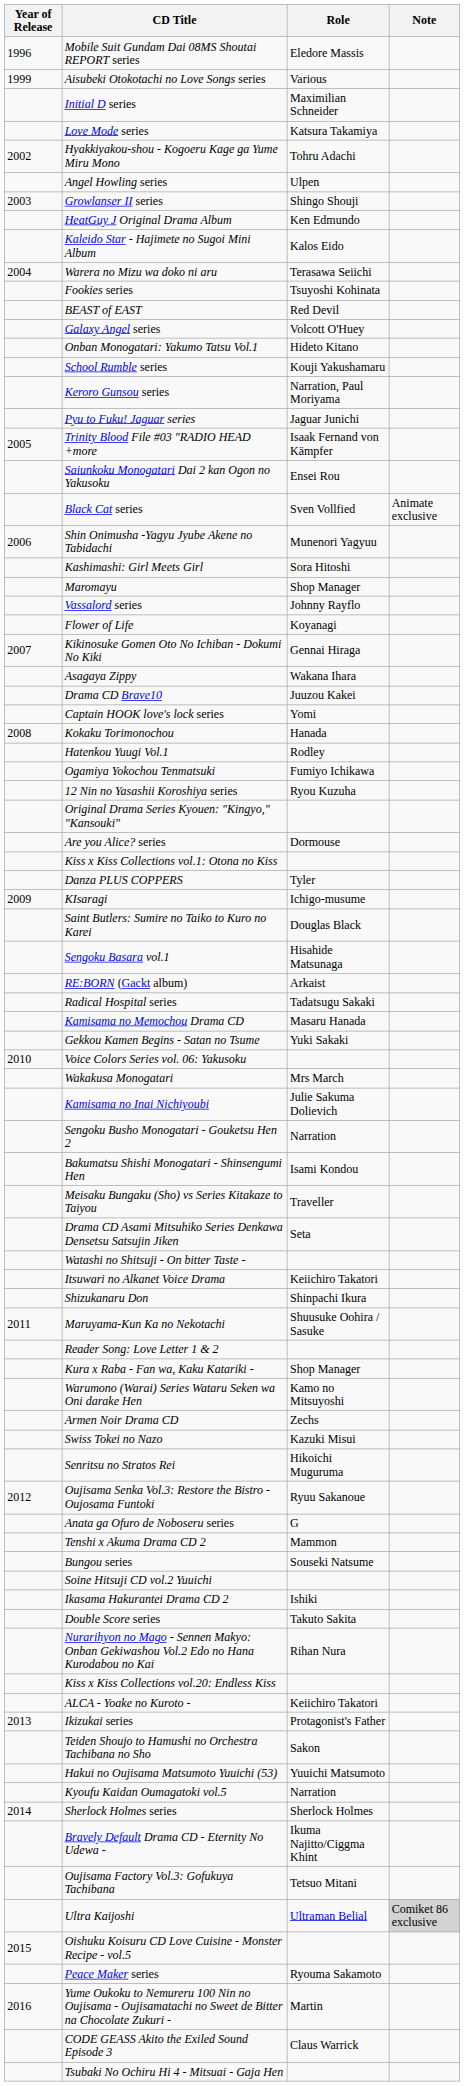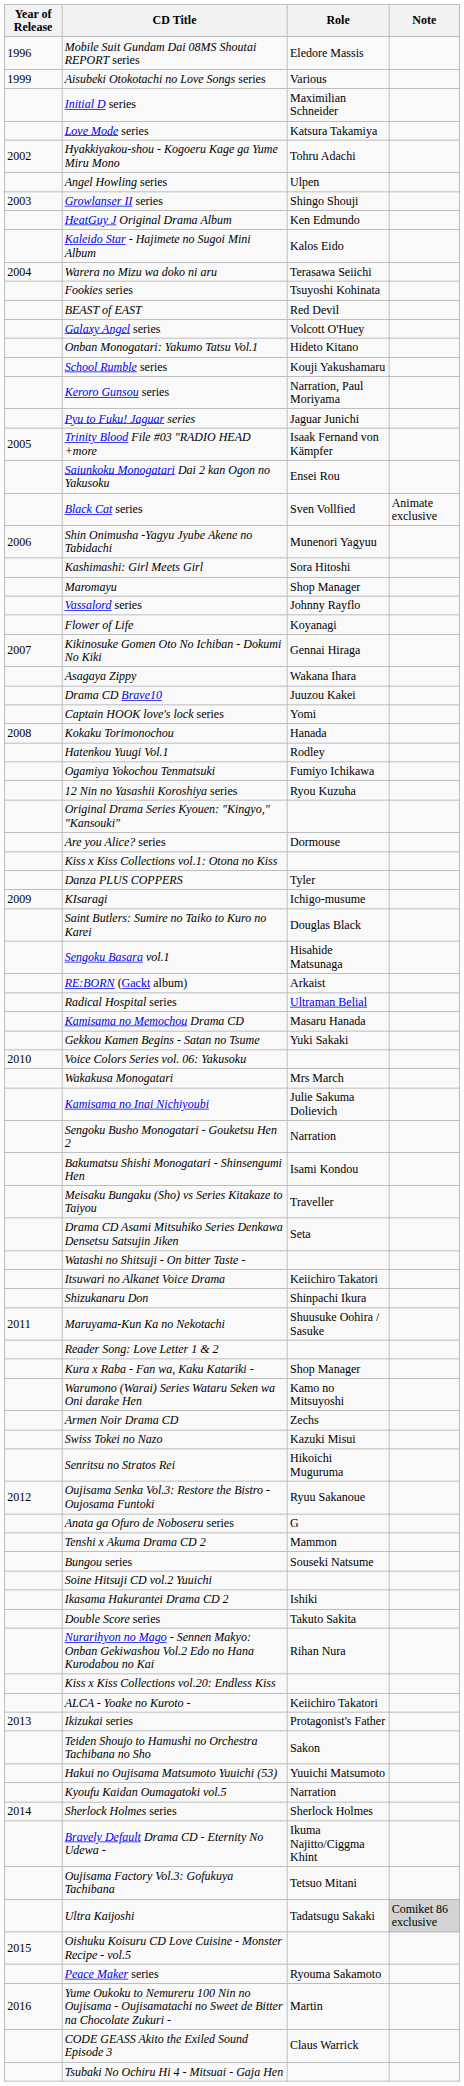Radical Hospital series | Role: Tadatsugu Sakaki -> Ultraman Belial
Ultra Kaijoshi | Role: Ultraman Belial -> Tadatsugu Sakaki
